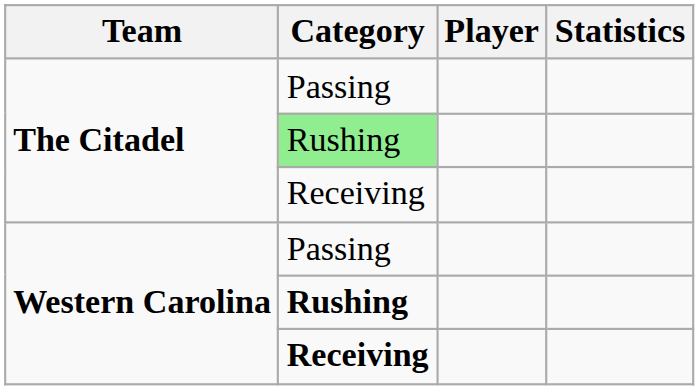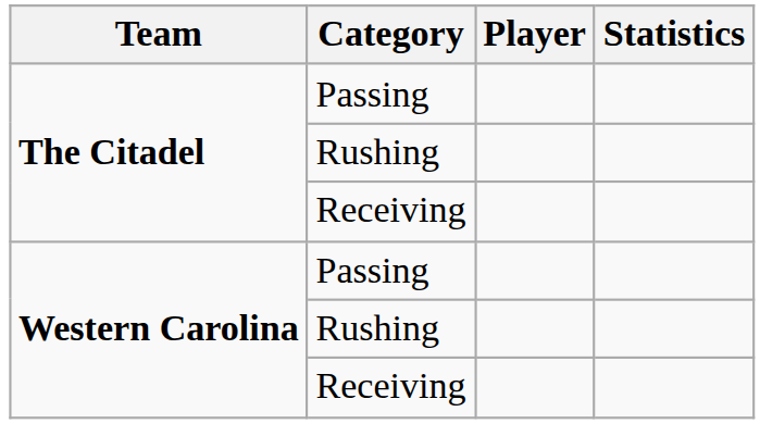The Citadel / Rushing | Category: lightgreen background -> no background
Western Carolina / Rushing | Category: bold -> normal
Western Carolina / Receiving | Category: bold -> normal
